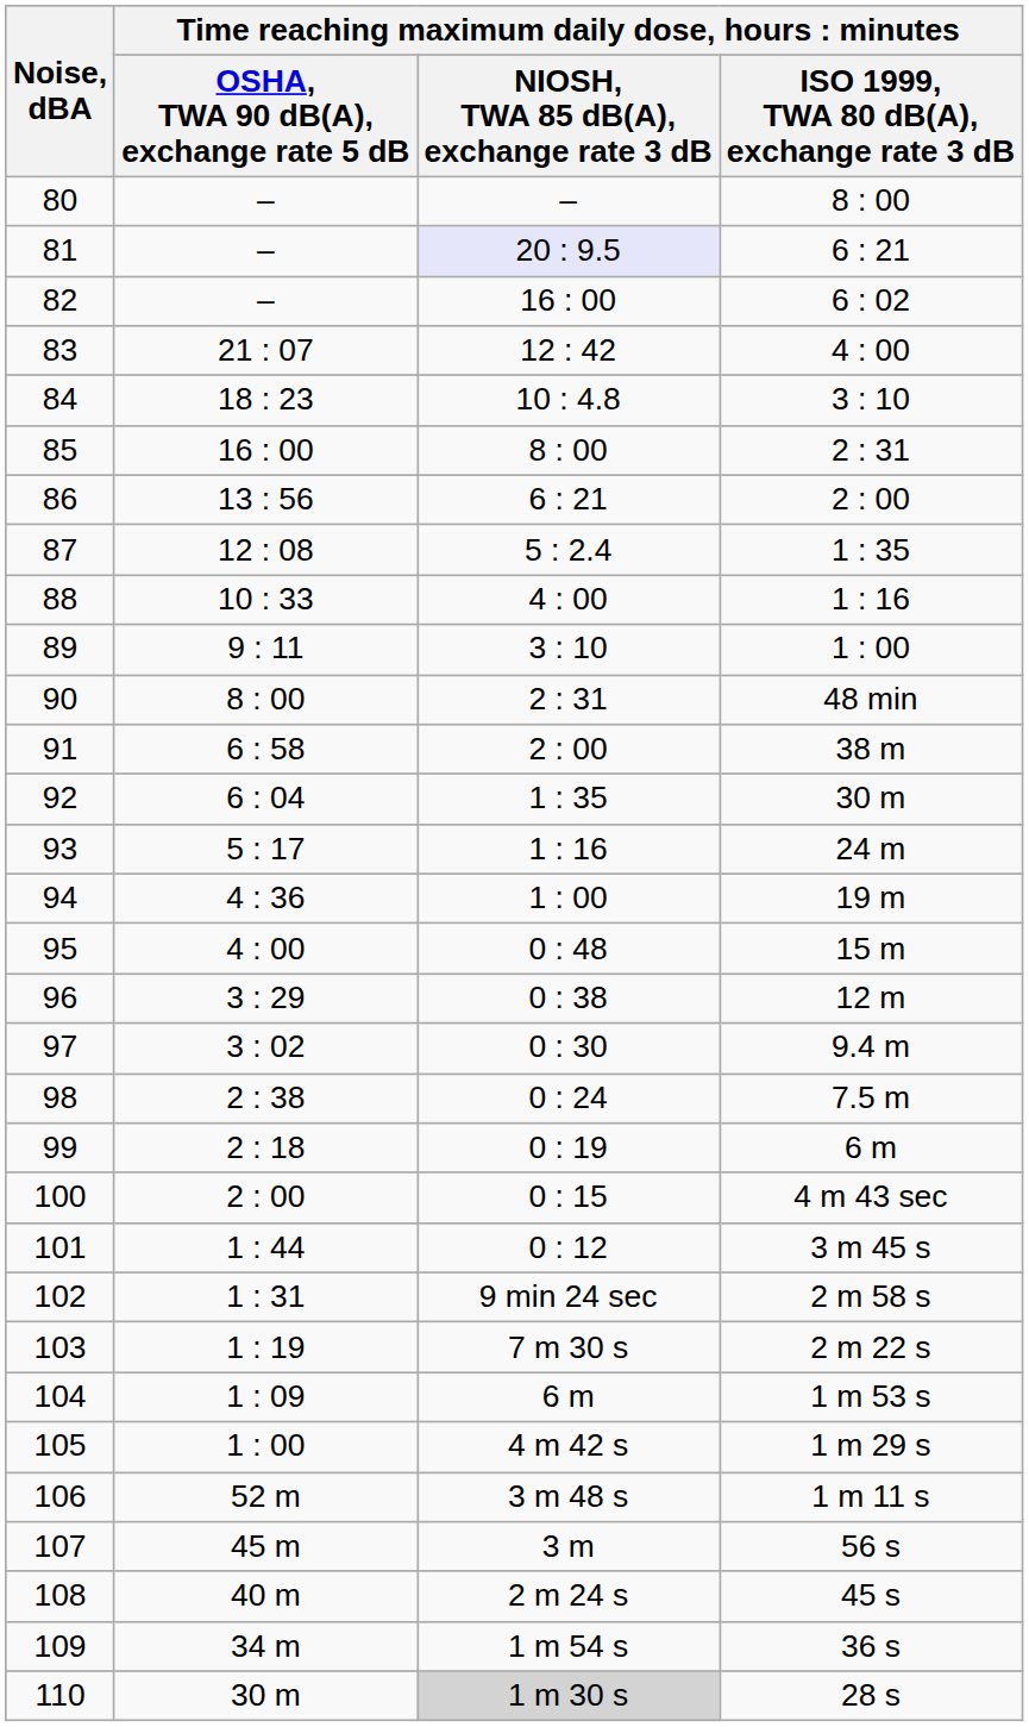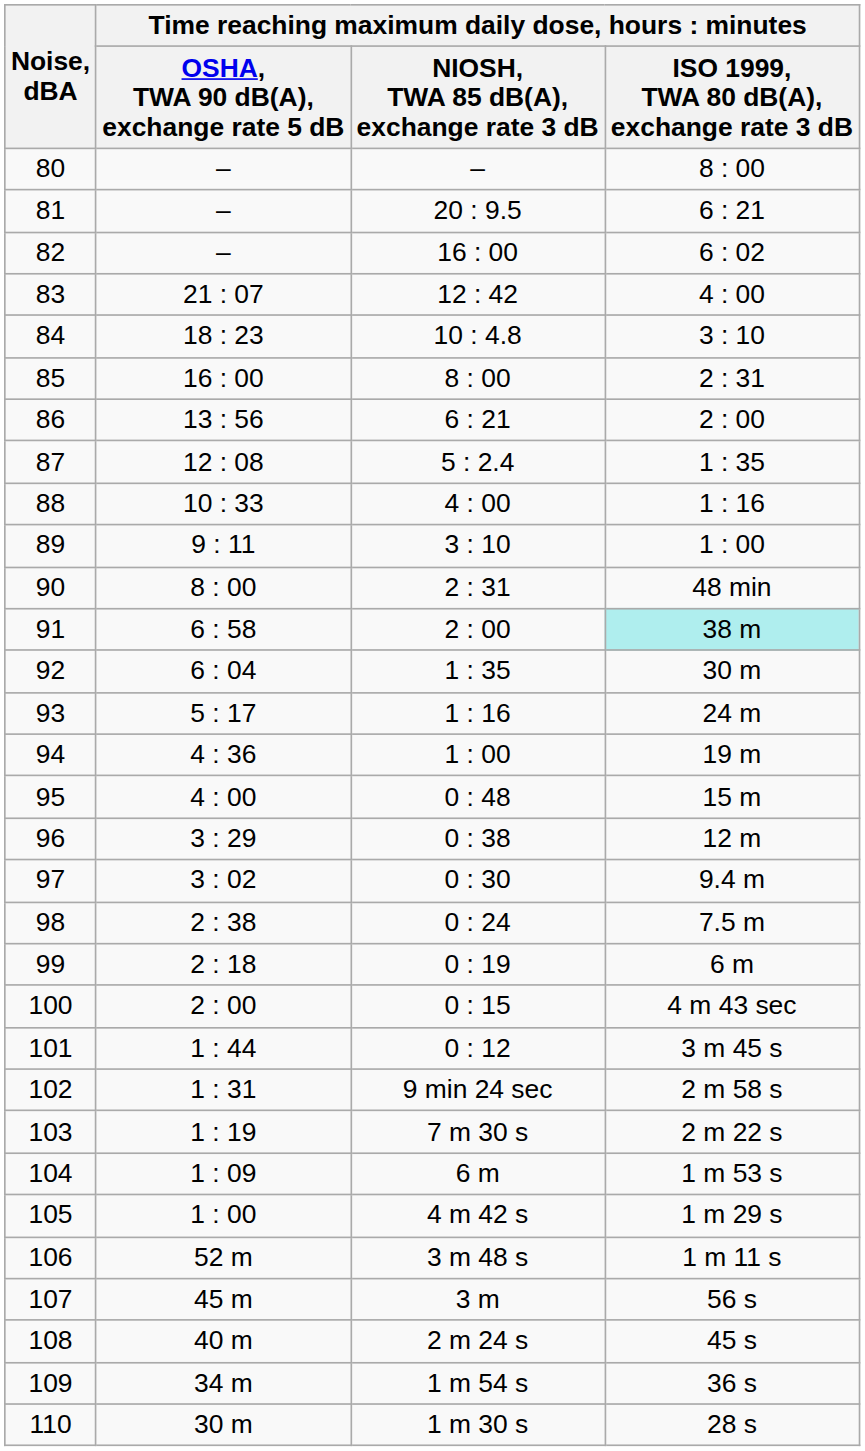81 | column 3: lavender background -> no background
91 | column 4: no background -> paleturquoise background
110 | column 3: lightgrey background -> no background
